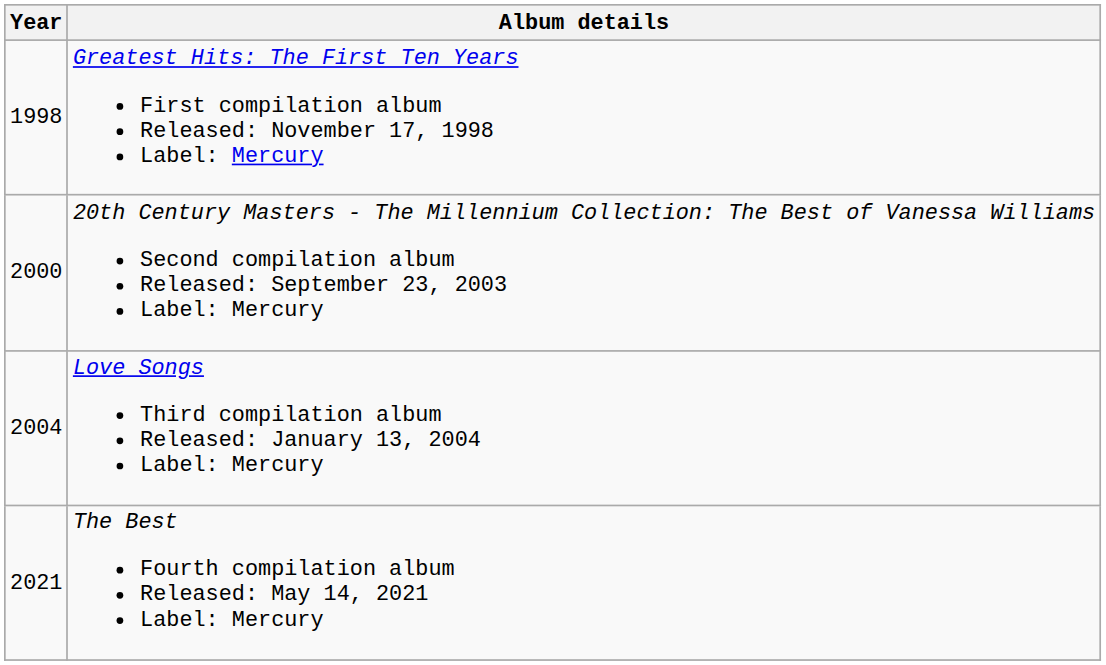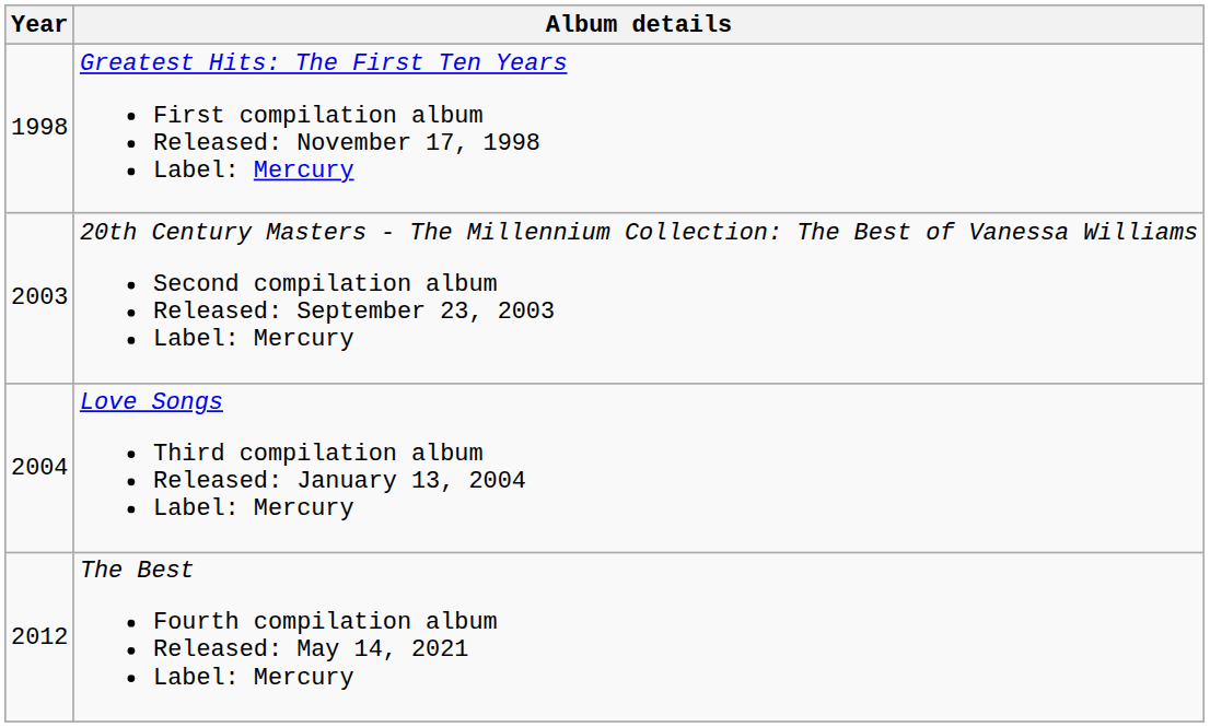row 3 | Year: 2000 -> 2003
row 5 | Year: 2021 -> 2012
